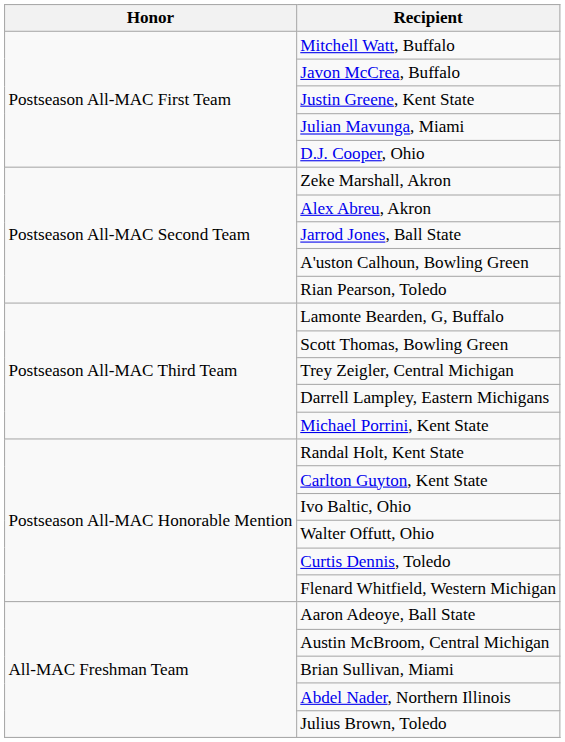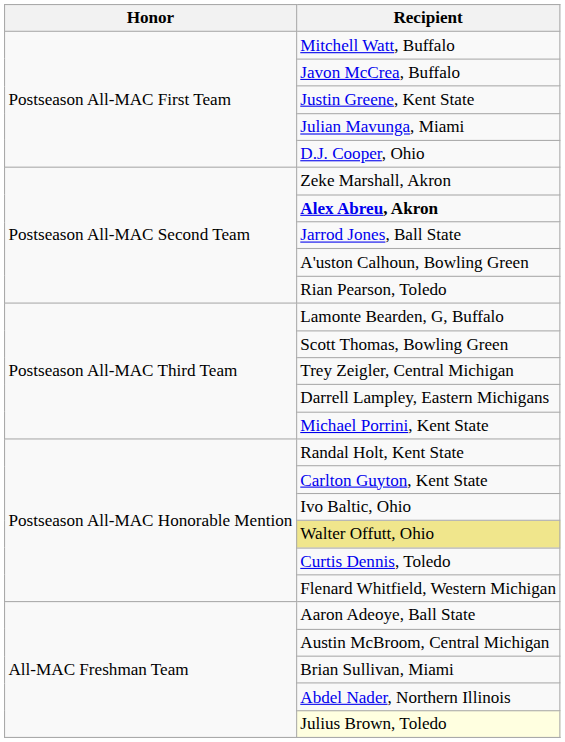row 8 | Recipient: normal -> bold
row 20 | Recipient: no background -> khaki background
row 27 | Recipient: no background -> lightyellow background
